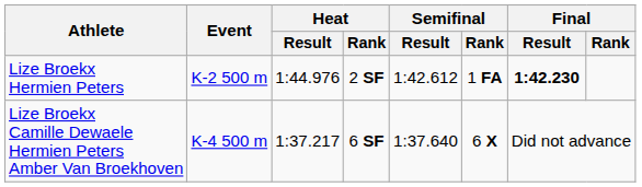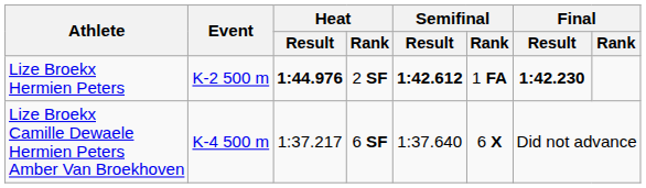Lize Broekx Hermien Peters | Heat / Result: normal -> bold
Lize Broekx Hermien Peters | Semifinal / Result: normal -> bold
